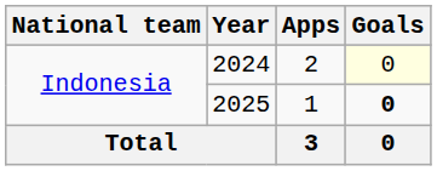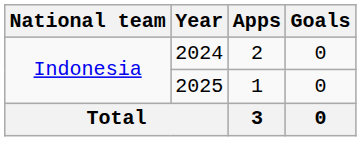2024 | Goals: lightyellow background -> no background
2025 | Goals: bold -> normal
